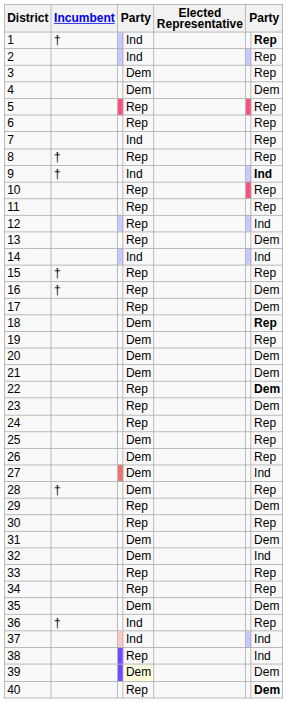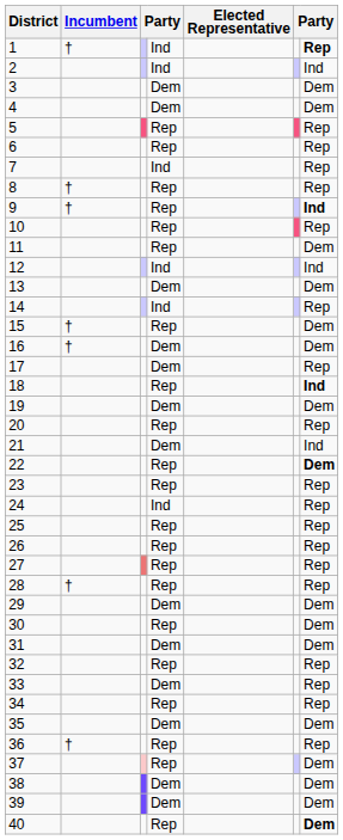2 | column 7: Rep -> Ind
3 | column 7: Rep -> Dem
9 | column 4: Ind -> Rep
11 | column 7: Rep -> Dem
12 | column 4: Rep -> Ind
13 | column 4: Rep -> Dem
14 | column 7: Ind -> Rep
15 | column 7: Rep -> Dem
16 | column 4: Rep -> Dem
17 | column 4: Rep -> Dem
17 | column 7: Dem -> Rep
18 | column 4: Dem -> Rep
18 | column 7: Rep -> Ind
19 | column 7: Rep -> Dem
20 | column 4: Dem -> Rep
20 | column 7: Dem -> Rep
21 | column 7: Dem -> Ind
23 | column 7: Dem -> Rep
24 | column 4: Rep -> Ind
25 | column 4: Dem -> Rep
26 | column 4: Dem -> Rep
27 | column 4: Dem -> Rep
27 | column 7: Ind -> Rep
28 | column 4: Dem -> Rep
29 | column 4: Rep -> Dem
30 | column 7: Rep -> Dem
32 | column 4: Dem -> Rep
32 | column 7: Ind -> Rep
33 | column 4: Rep -> Dem
36 | column 4: Ind -> Rep
37 | column 4: Ind -> Rep
37 | column 7: Ind -> Dem
38 | column 4: Rep -> Dem
38 | column 7: Ind -> Dem
39 | column 4: lightyellow background -> no background
